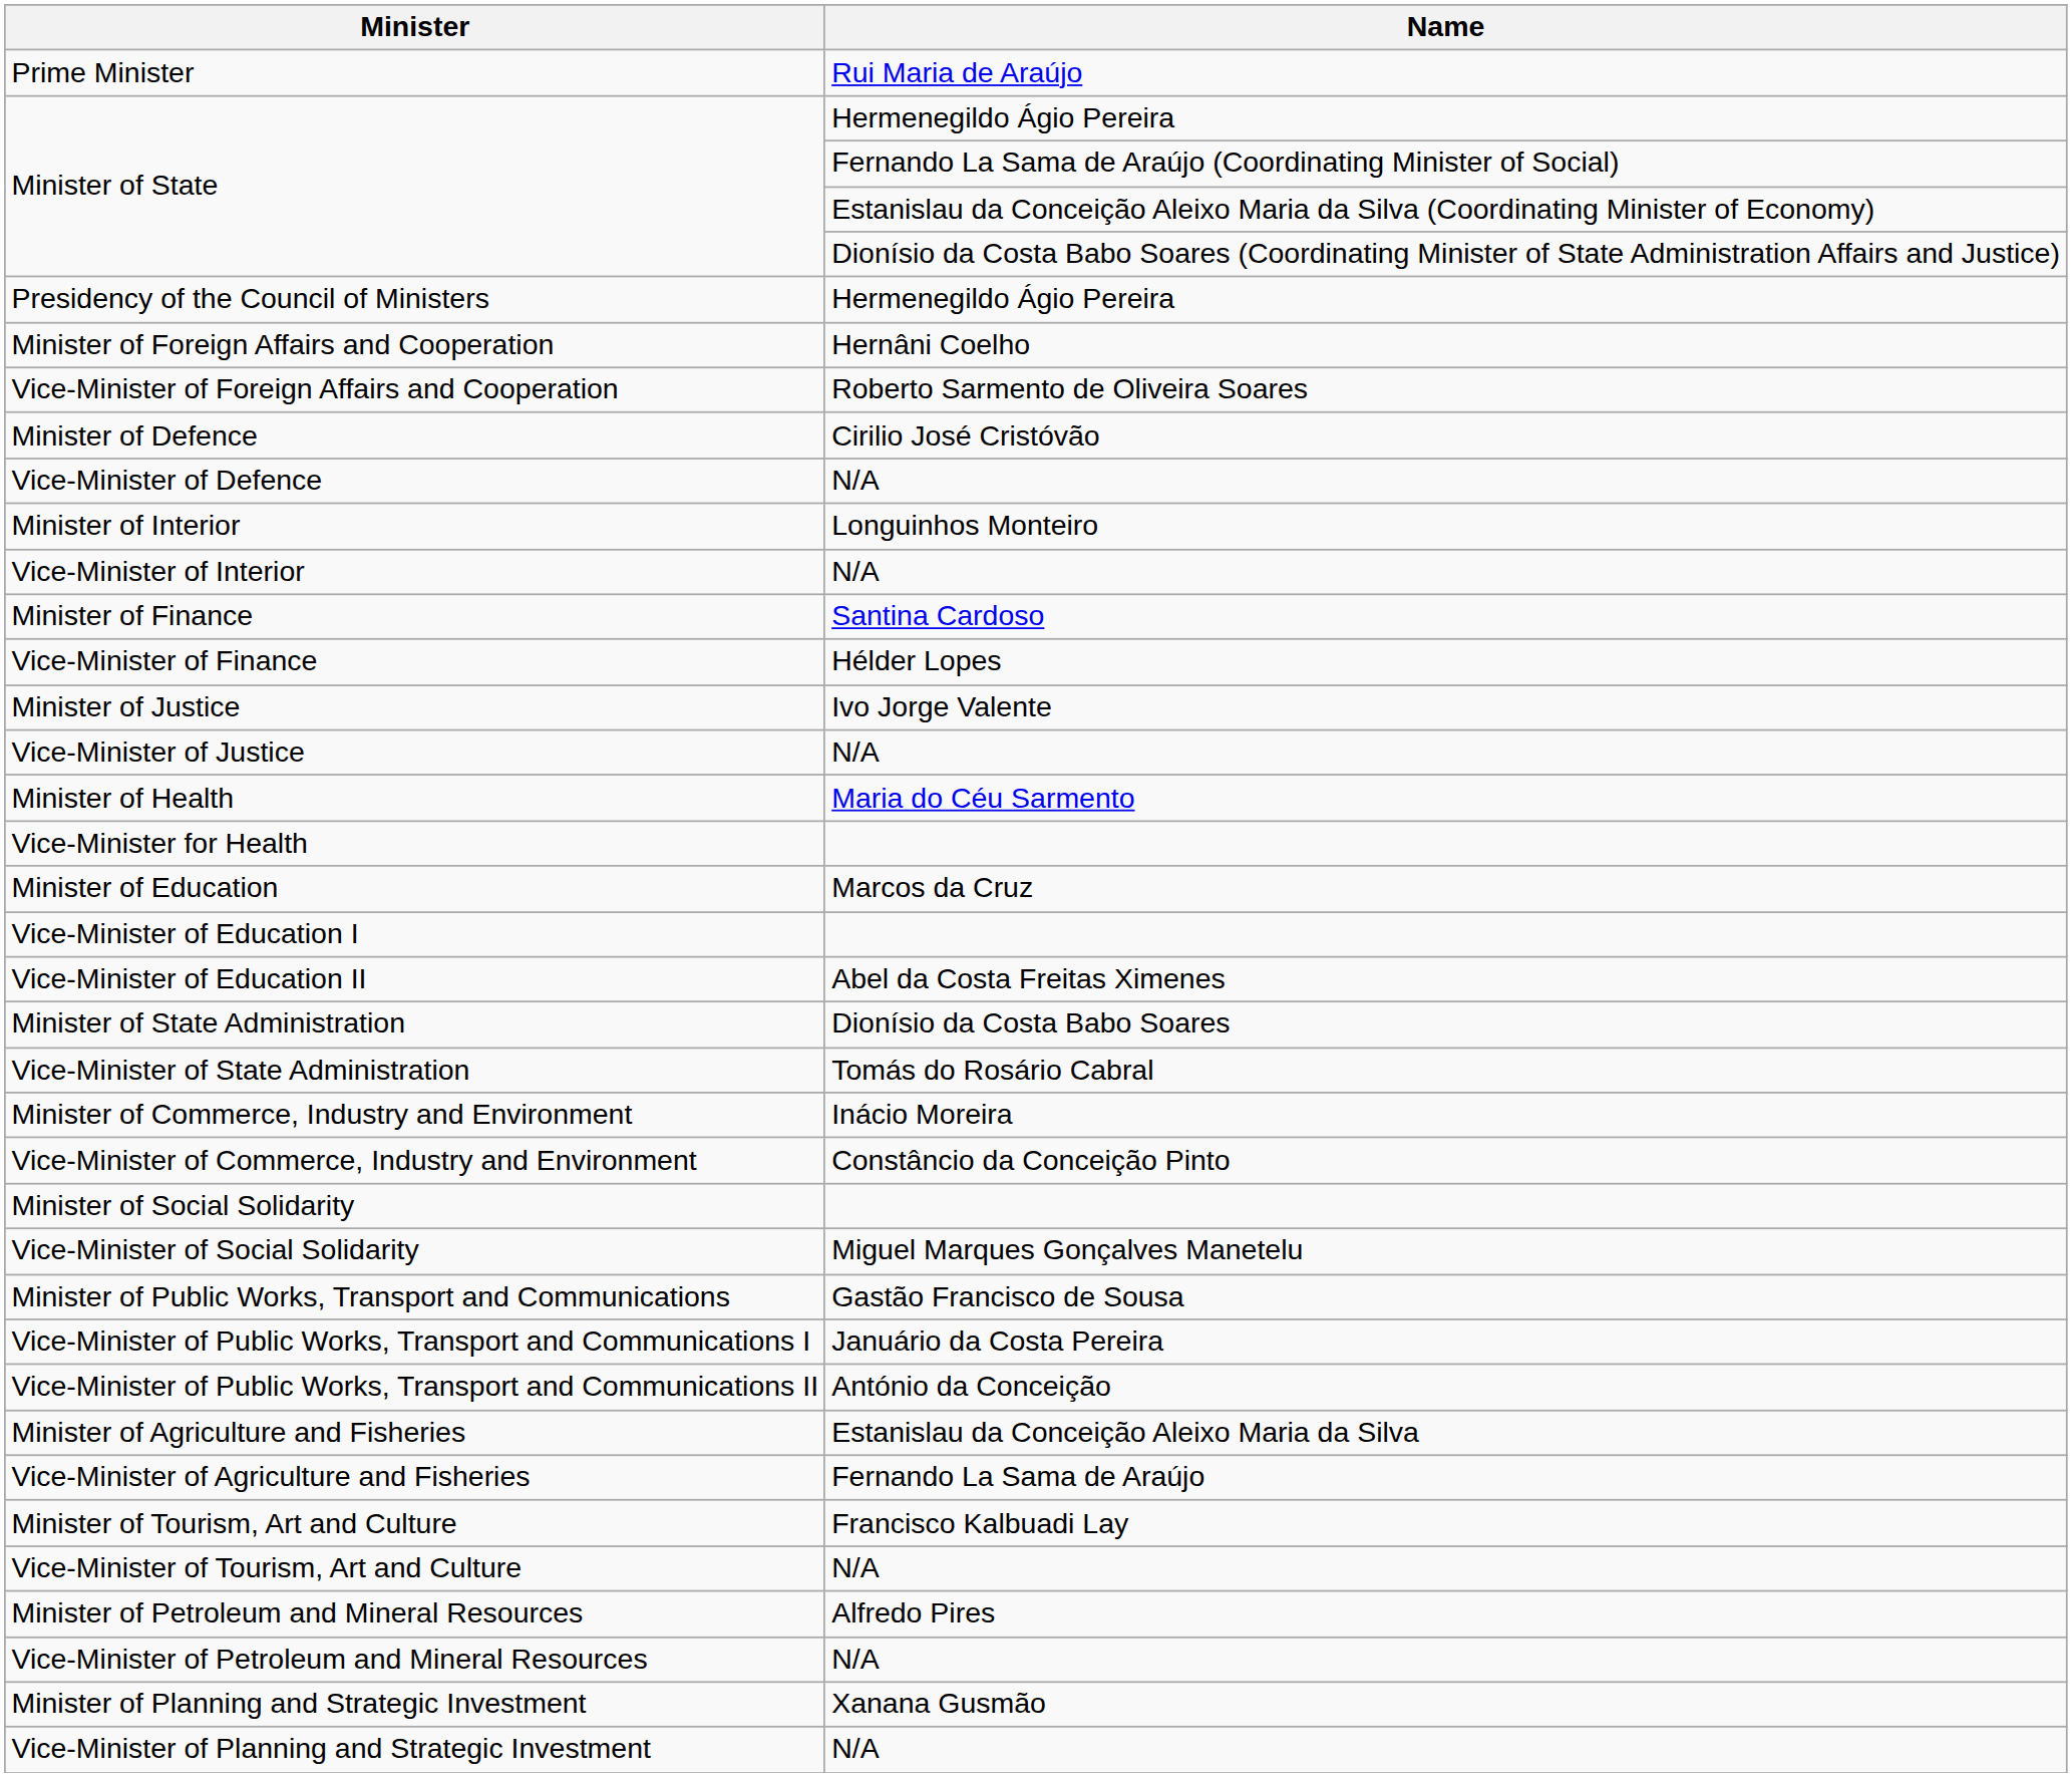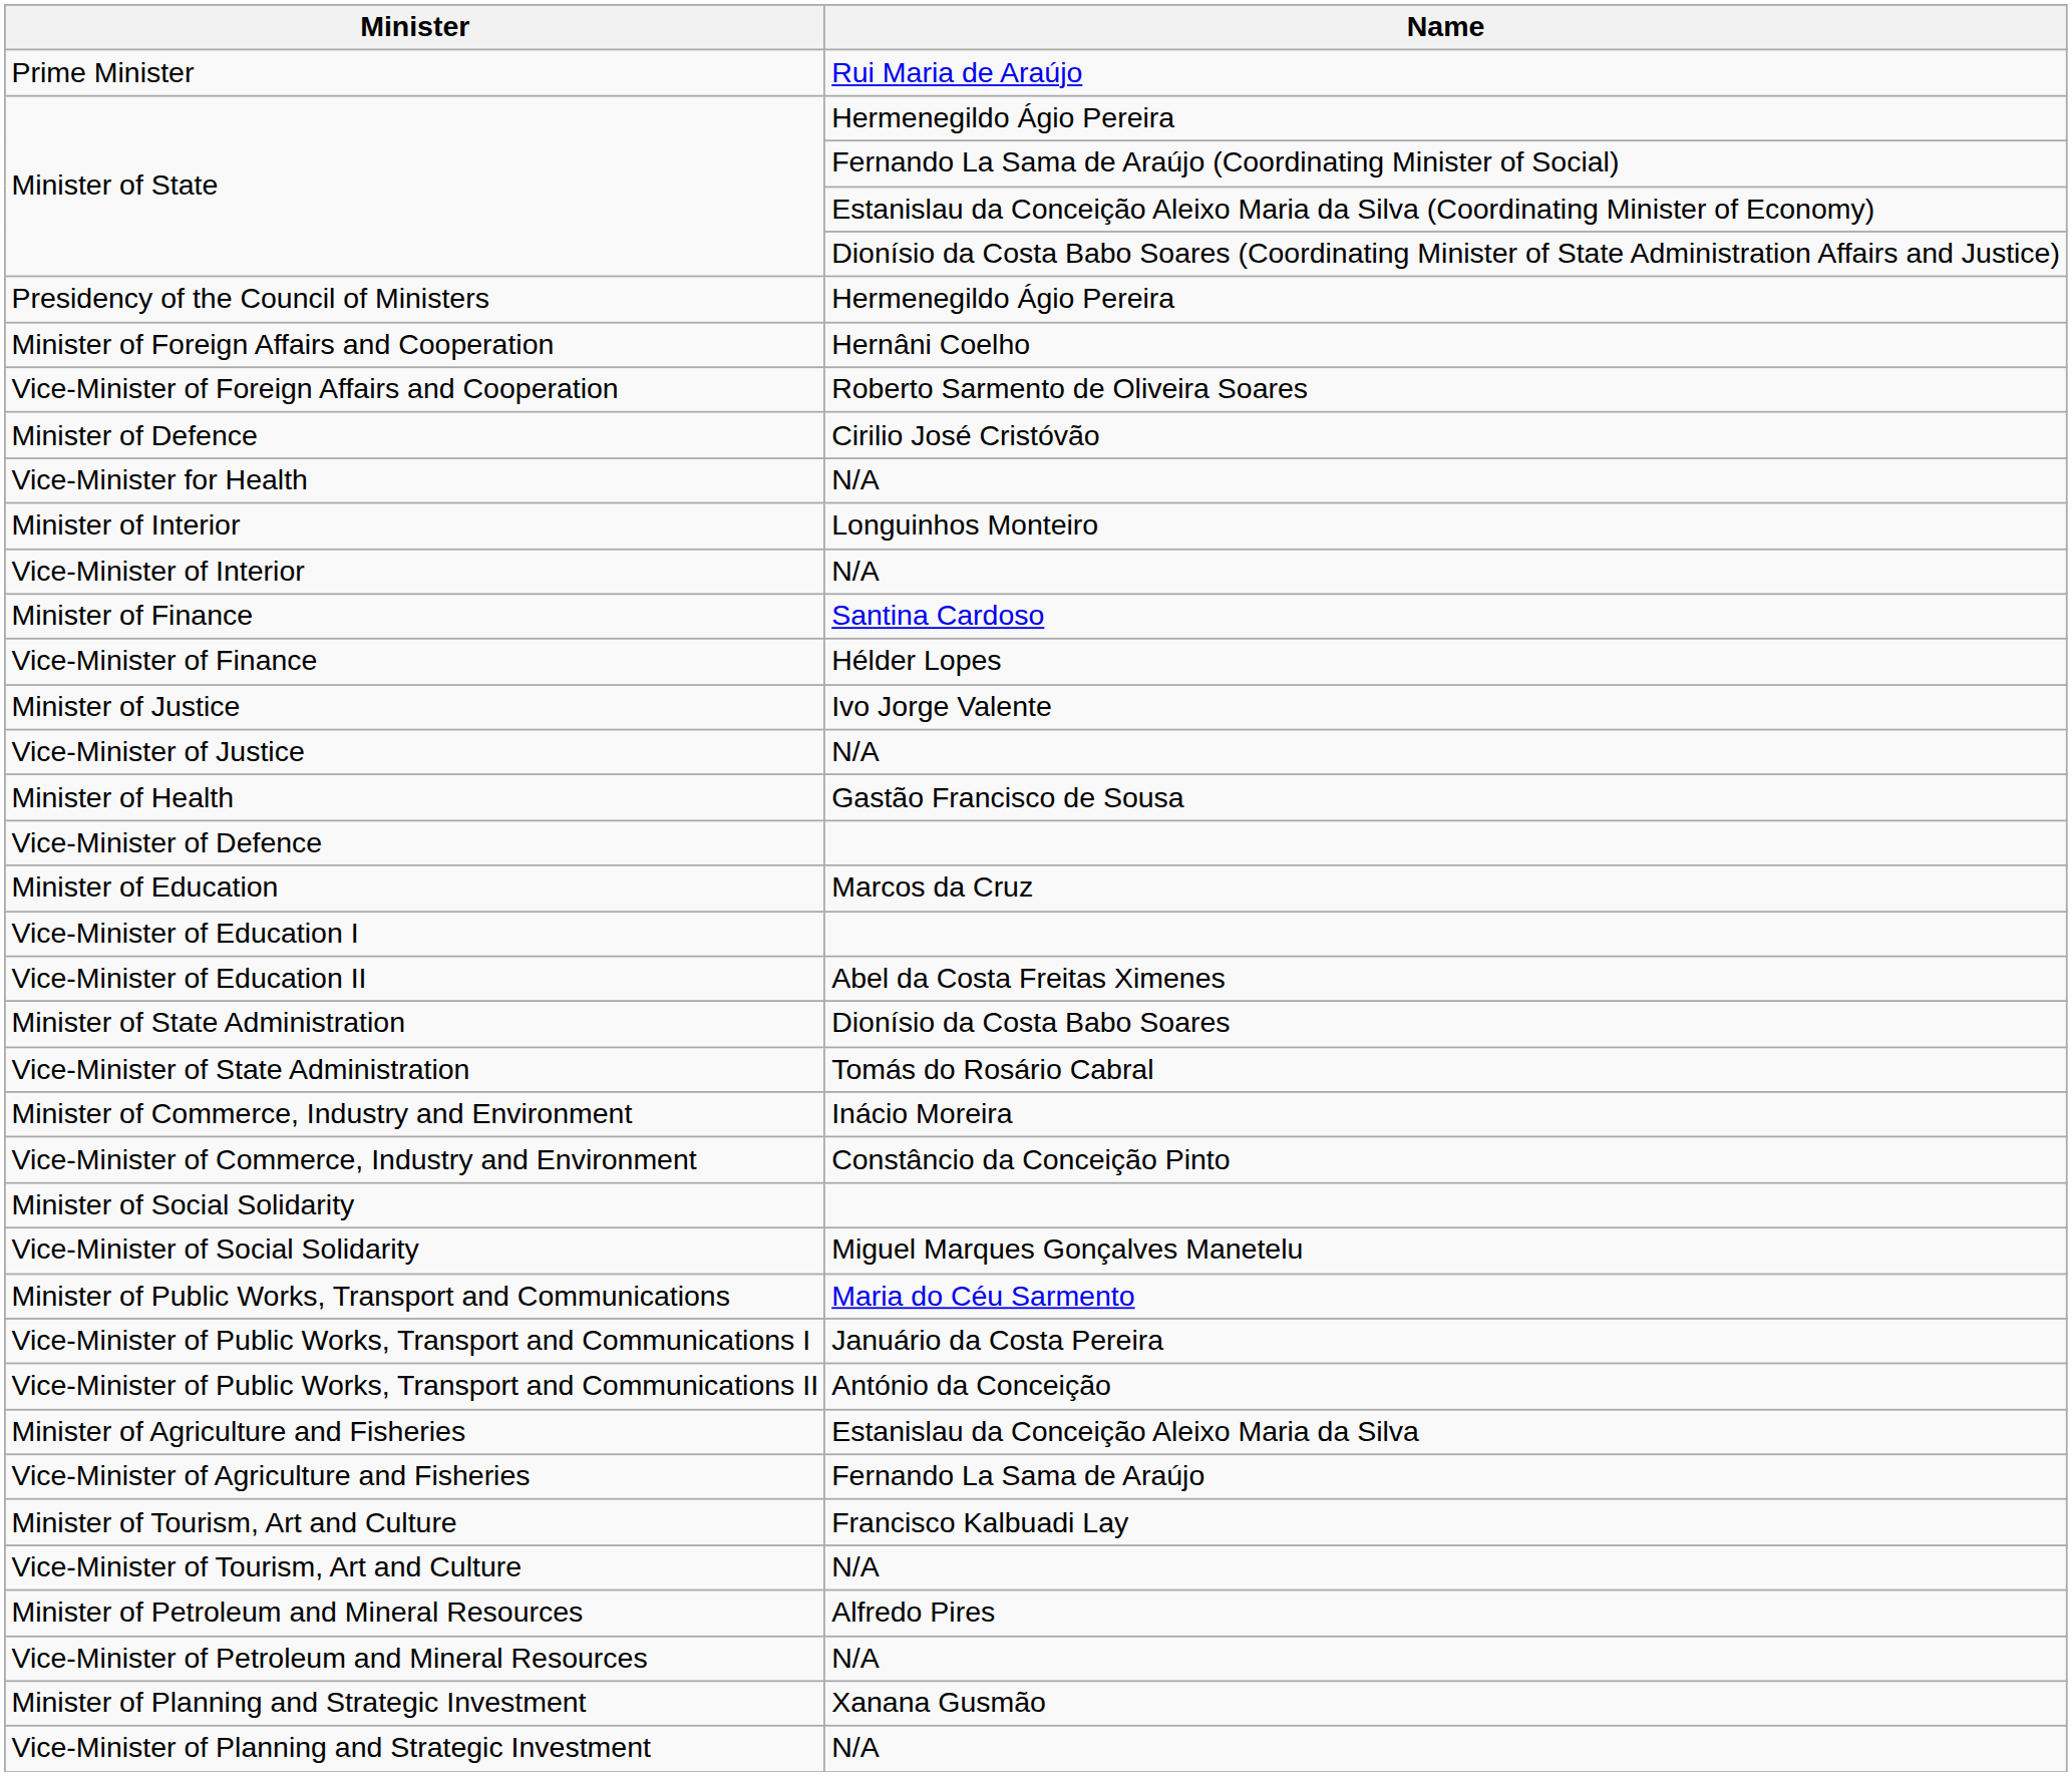row 11 | Minister: Vice-Minister of Defence -> Vice-Minister for Health
row 18 | Name: Maria do Céu Sarmento -> Gastão Francisco de Sousa
row 19 | Minister: Vice-Minister for Health -> Vice-Minister of Defence
row 29 | Name: Gastão Francisco de Sousa -> Maria do Céu Sarmento
